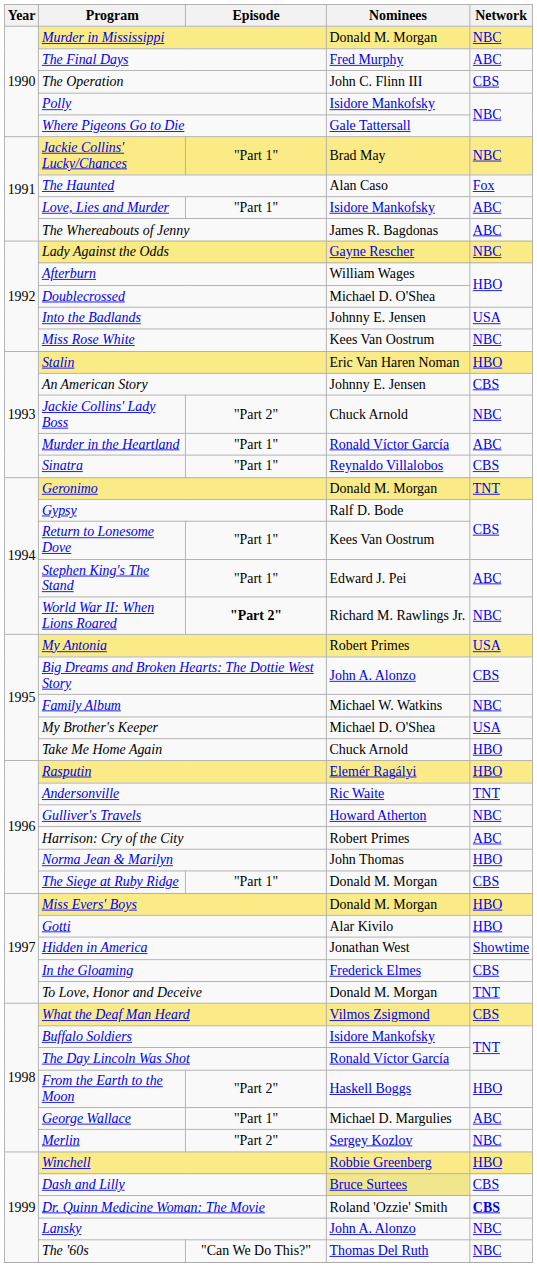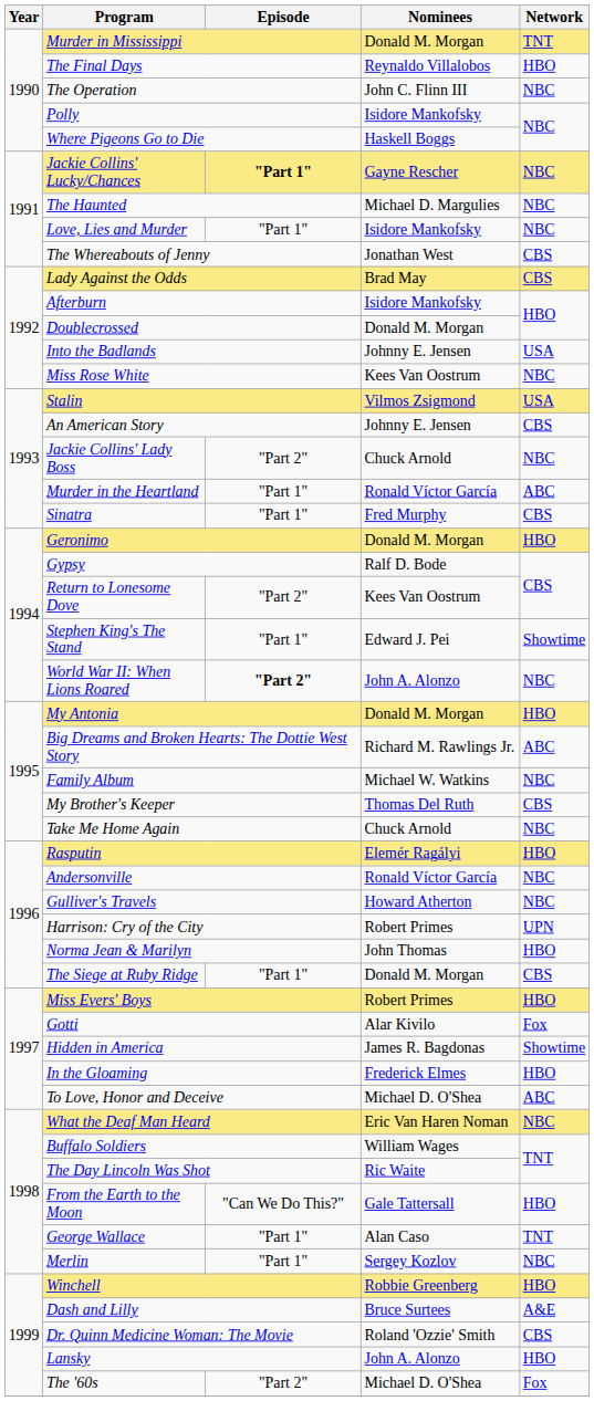Murder in Mississippi | Network: NBC -> TNT
The Final Days | Nominees: Fred Murphy -> Reynaldo Villalobos
The Final Days | Network: ABC -> HBO
The Operation | Network: CBS -> NBC
Where Pigeons Go to Die | Nominees: Gale Tattersall -> Haskell Boggs
Jackie Collins' Lucky/Chances | Episode: normal -> bold
Jackie Collins' Lucky/Chances | Nominees: Brad May -> Gayne Rescher
The Haunted | Nominees: Alan Caso -> Michael D. Margulies
The Haunted | Network: Fox -> NBC
Love, Lies and Murder | Network: ABC -> NBC
The Whereabouts of Jenny | Nominees: James R. Bagdonas -> Jonathan West
The Whereabouts of Jenny | Network: ABC -> CBS
Lady Against the Odds | Nominees: Gayne Rescher -> Brad May
Lady Against the Odds | Network: NBC -> CBS
Afterburn | Nominees: William Wages -> Isidore Mankofsky
Doublecrossed | Nominees: Michael D. O'Shea -> Donald M. Morgan
Stalin | Nominees: Eric Van Haren Noman -> Vilmos Zsigmond
Stalin | Network: HBO -> USA
Sinatra | Nominees: Reynaldo Villalobos -> Fred Murphy
Geronimo | Network: TNT -> HBO
Return to Lonesome Dove | Episode: "Part 1" -> "Part 2"
Stephen King's The Stand | Network: ABC -> Showtime
World War II: When Lions Roared | Nominees: Richard M. Rawlings Jr. -> John A. Alonzo
My Antonia | Nominees: Robert Primes -> Donald M. Morgan
My Antonia | Network: USA -> HBO
Big Dreams and Broken Hearts: The Dottie West Story | Nominees: John A. Alonzo -> Richard M. Rawlings Jr.
Big Dreams and Broken Hearts: The Dottie West Story | Network: CBS -> ABC
My Brother's Keeper | Nominees: Michael D. O'Shea -> Thomas Del Ruth
My Brother's Keeper | Network: USA -> CBS
Take Me Home Again | Network: HBO -> NBC
Andersonville | Nominees: Ric Waite -> Ronald Víctor García
Andersonville | Network: TNT -> NBC
Harrison: Cry of the City | Network: ABC -> UPN
Miss Evers' Boys | Nominees: Donald M. Morgan -> Robert Primes
Gotti | Network: HBO -> Fox
Hidden in America | Nominees: Jonathan West -> James R. Bagdonas
In the Gloaming | Network: CBS -> HBO
To Love, Honor and Deceive | Nominees: Donald M. Morgan -> Michael D. O'Shea
To Love, Honor and Deceive | Network: TNT -> ABC
What the Deaf Man Heard | Nominees: Vilmos Zsigmond -> Eric Van Haren Noman
What the Deaf Man Heard | Network: CBS -> NBC
Buffalo Soldiers | Nominees: Isidore Mankofsky -> William Wages
The Day Lincoln Was Shot | Nominees: Ronald Víctor García -> Ric Waite
From the Earth to the Moon | Episode: "Part 2" -> "Can We Do This?"
From the Earth to the Moon | Nominees: Haskell Boggs -> Gale Tattersall
George Wallace | Nominees: Michael D. Margulies -> Alan Caso
George Wallace | Network: ABC -> TNT
Merlin | Episode: "Part 2" -> "Part 1"
Dash and Lilly | Nominees: khaki background -> no background
Dash and Lilly | Network: CBS -> A&E
Dr. Quinn Medicine Woman: The Movie | Network: bold -> normal
Lansky | Network: NBC -> HBO
The '60s | Episode: "Can We Do This?" -> "Part 2"
The '60s | Nominees: Thomas Del Ruth -> Michael D. O'Shea
The '60s | Network: NBC -> Fox
